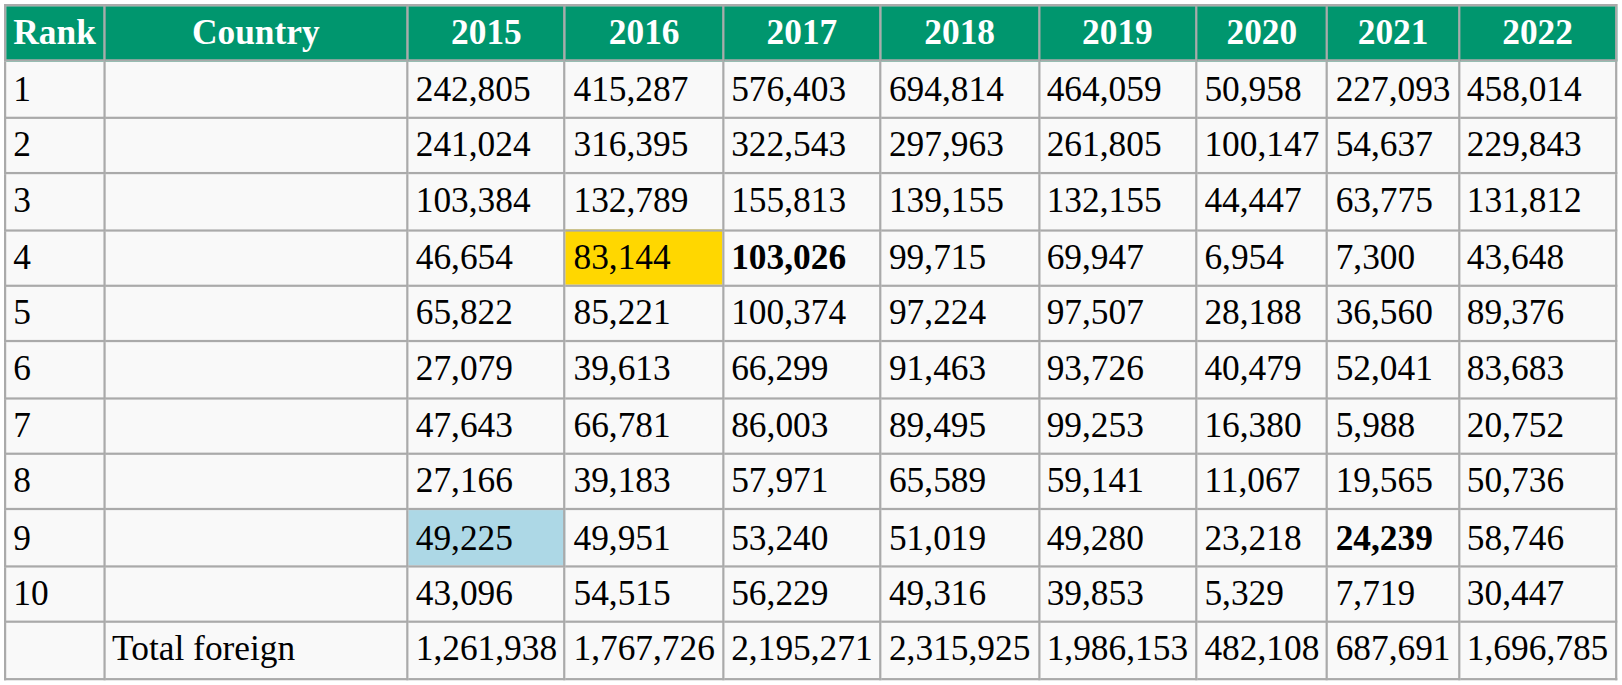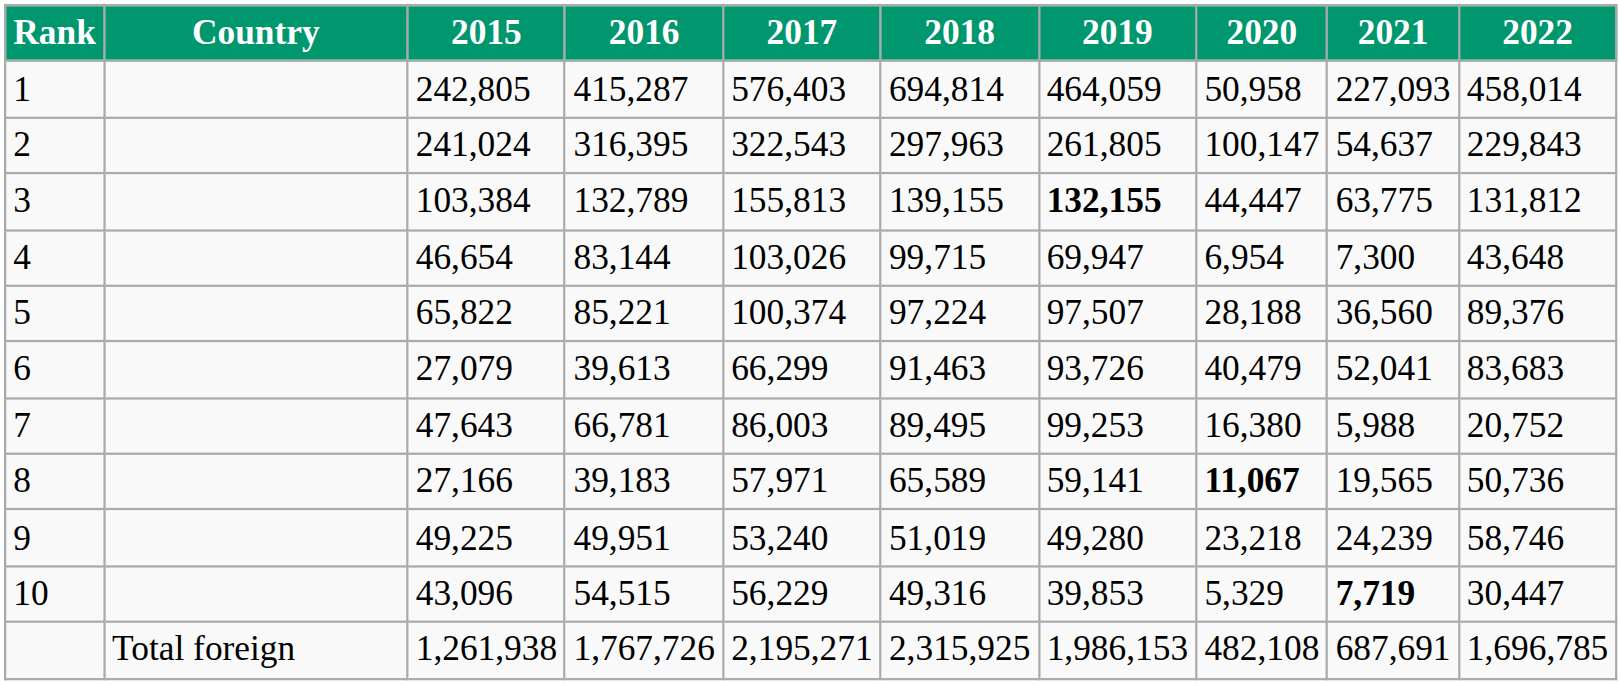3 | 2019: normal -> bold
4 | 2016: gold background -> no background
4 | 2017: bold -> normal
8 | 2020: normal -> bold
9 | 2015: lightblue background -> no background
9 | 2021: bold -> normal
10 | 2021: normal -> bold
